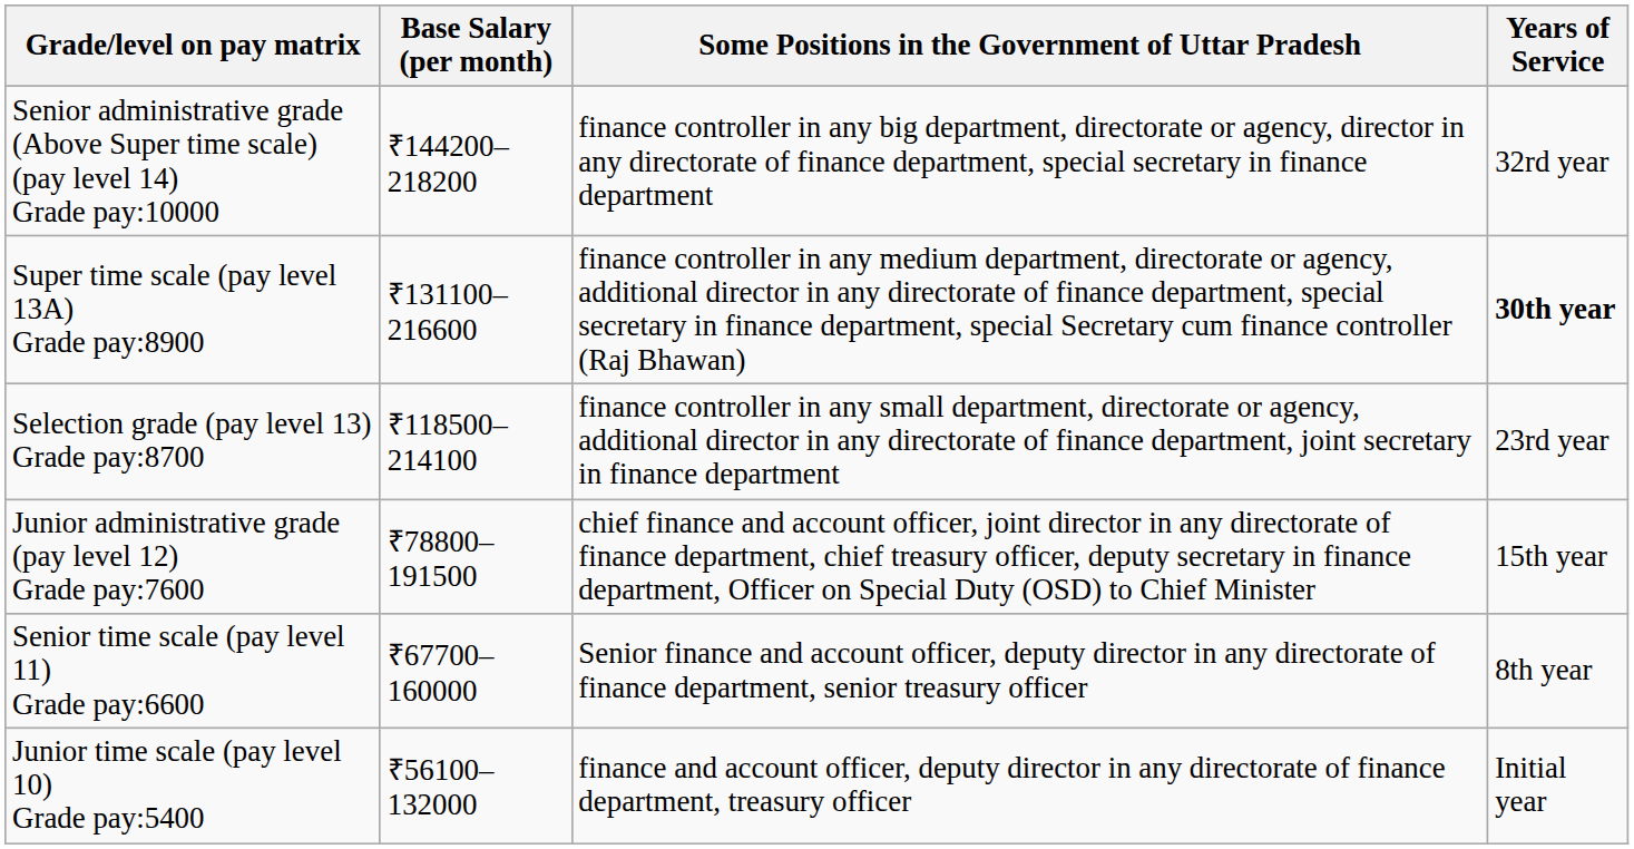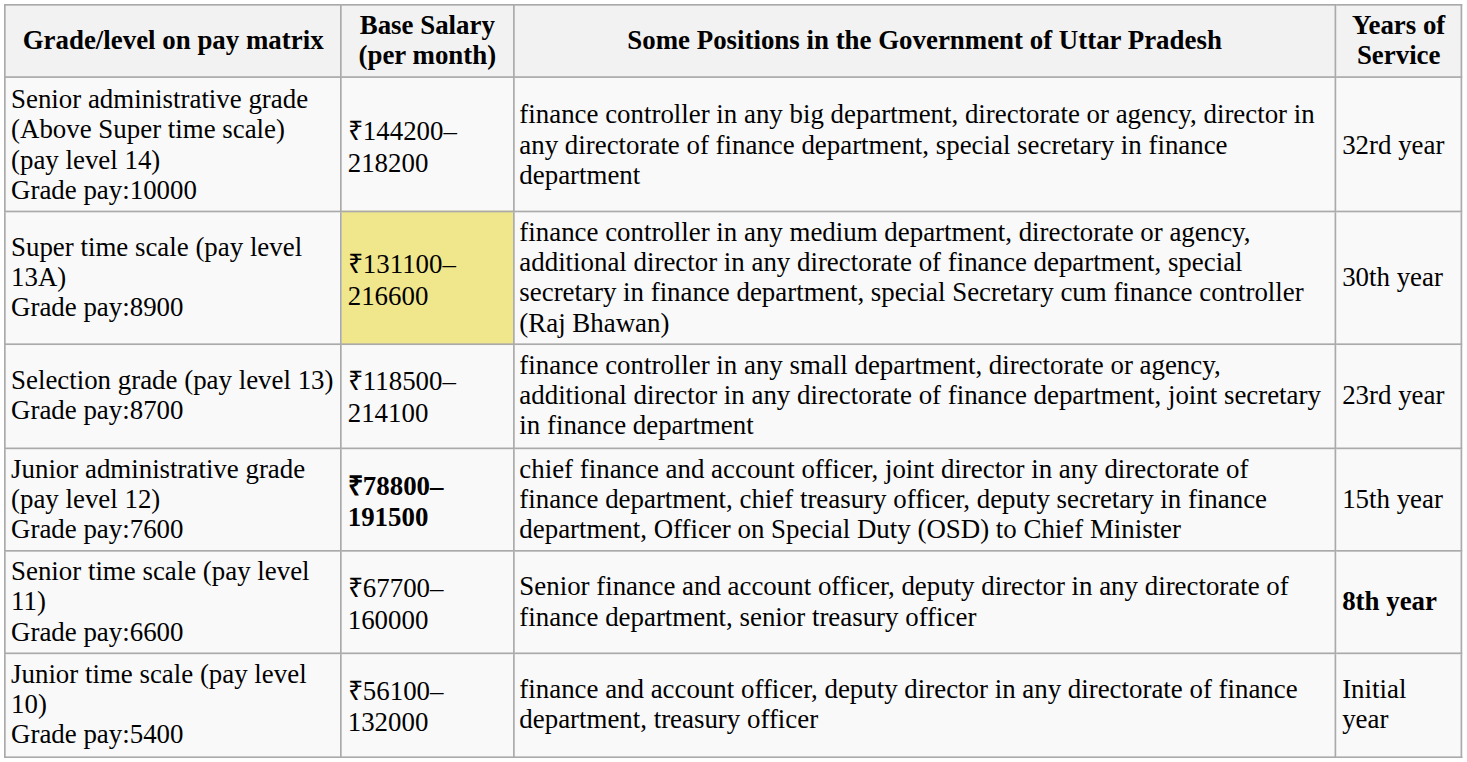Super time scale (pay level 13A) Grade pay:8900 | Base Salary (per month): no background -> khaki background
Super time scale (pay level 13A) Grade pay:8900 | Years of Service: bold -> normal
Junior administrative grade (pay level 12) Grade pay:7600 | Base Salary (per month): normal -> bold
Senior time scale (pay level 11) Grade pay:6600 | Years of Service: normal -> bold
